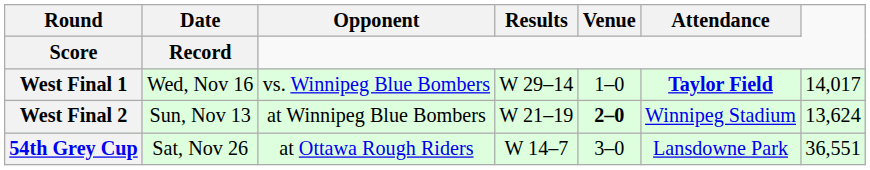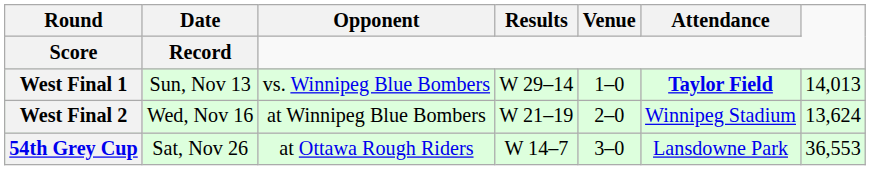West Final 1 | Date / Record: Wed, Nov 16 -> Sun, Nov 13
West Final 1 | column 7: 14,017 -> 14,013
West Final 2 | Date / Record: Sun, Nov 13 -> Wed, Nov 16
West Final 2 | Venue: bold -> normal
54th Grey Cup | column 7: 36,551 -> 36,553
